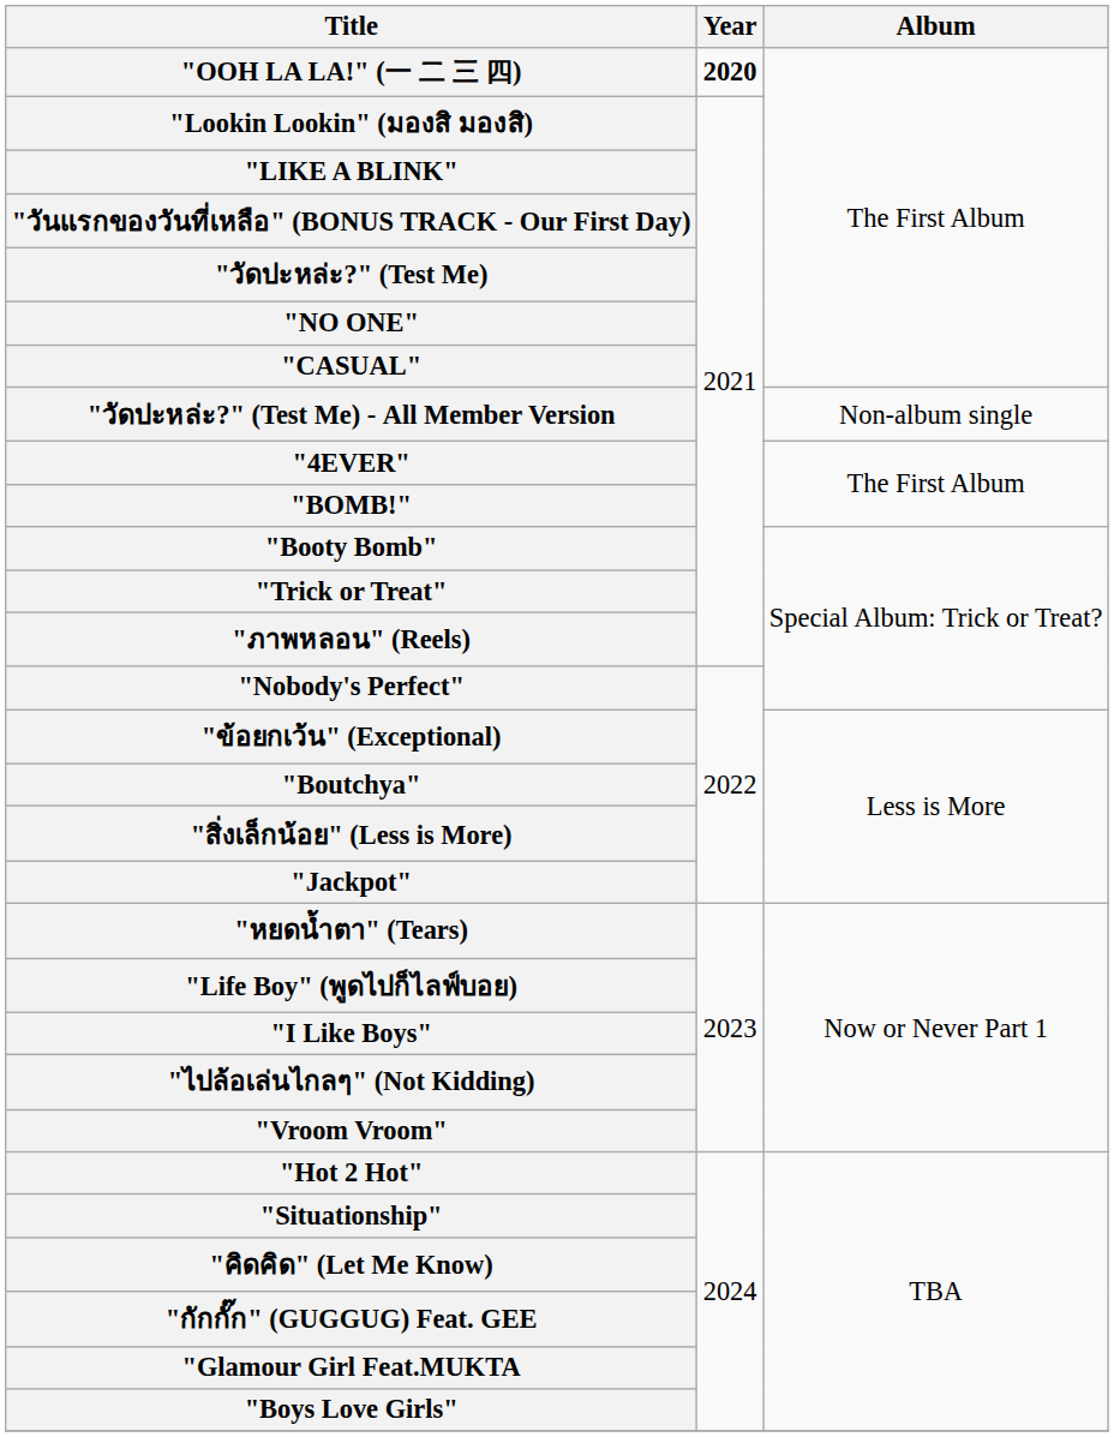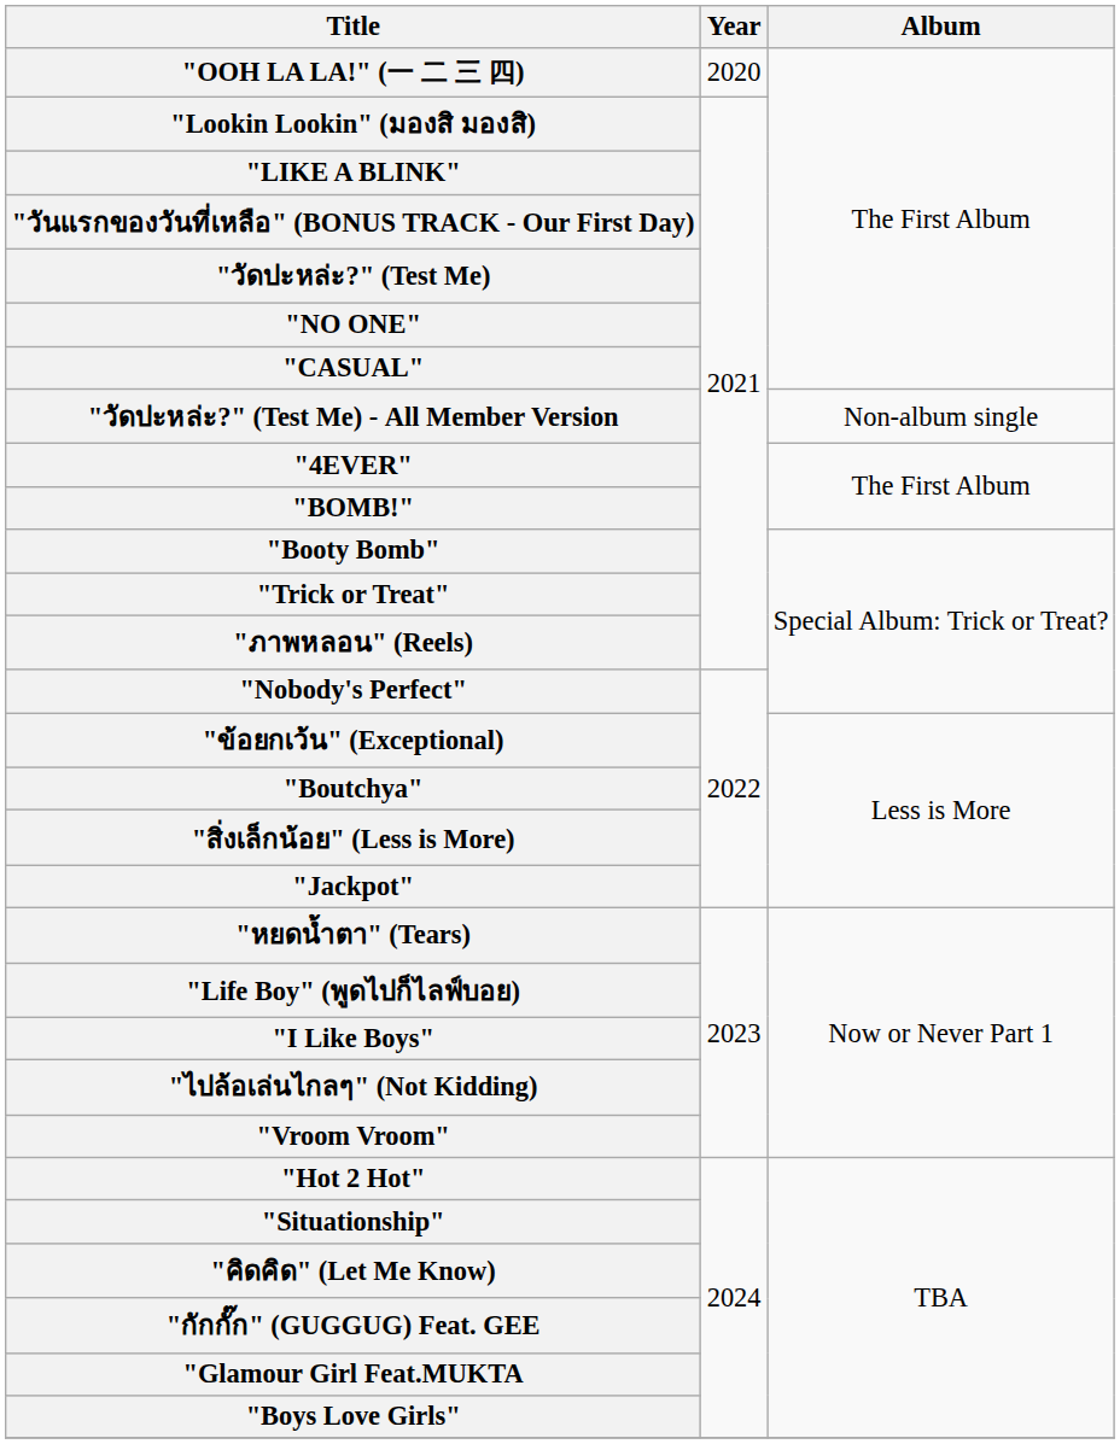"OOH LA LA!" (一 二 三 四) | Year: bold -> normal
